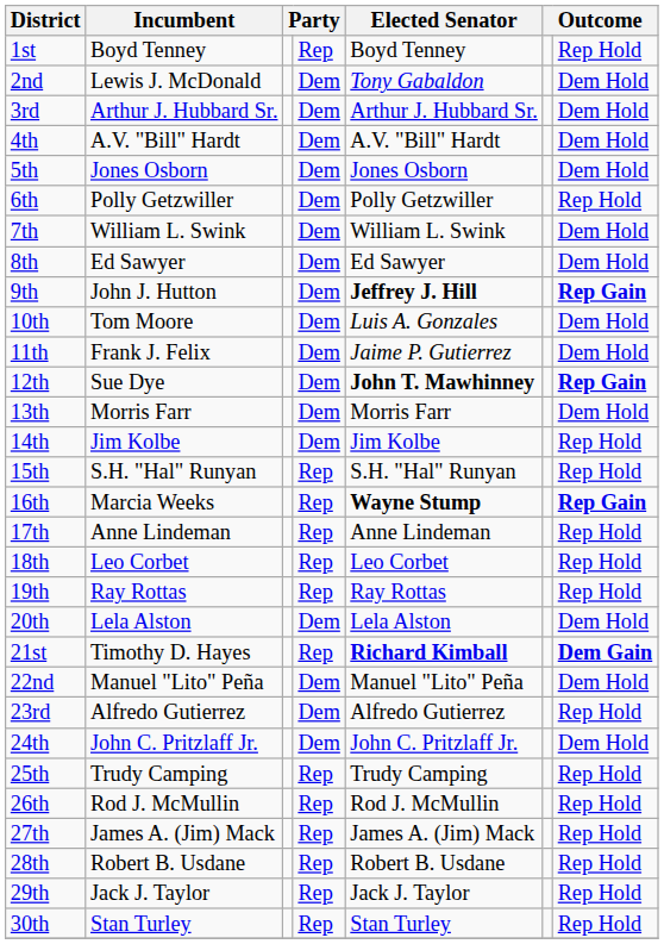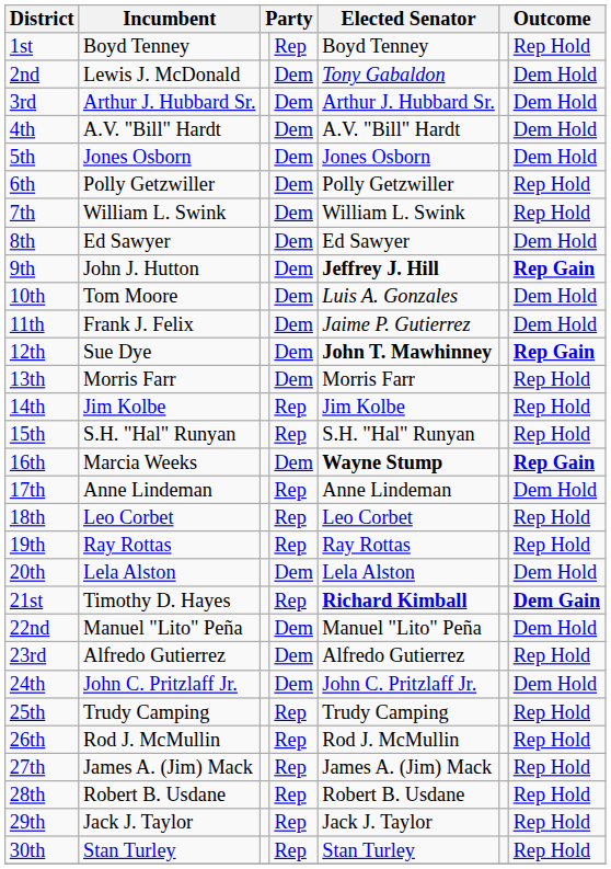7th | column 7: Dem Hold -> Rep Hold
13th | column 7: Dem Hold -> Rep Hold
14th | column 4: Dem -> Rep
16th | column 4: Rep -> Dem
17th | column 7: Rep Hold -> Dem Hold
